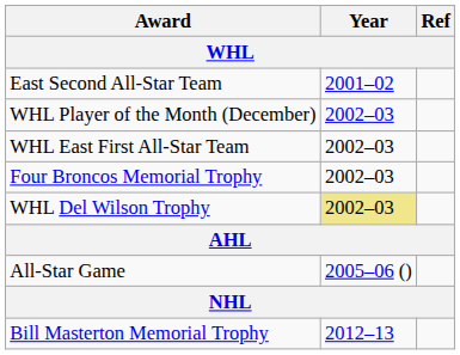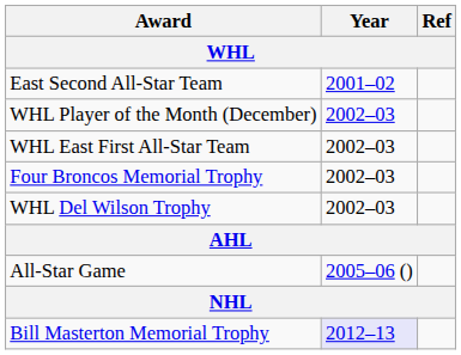WHL Del Wilson Trophy | Year: khaki background -> no background
Bill Masterton Memorial Trophy | Year: no background -> lavender background
